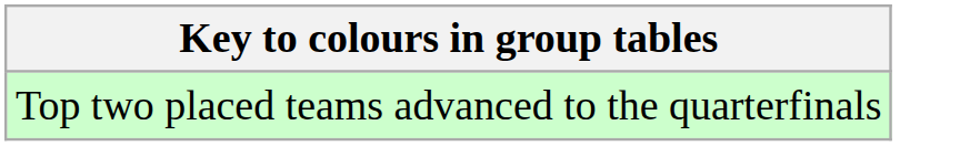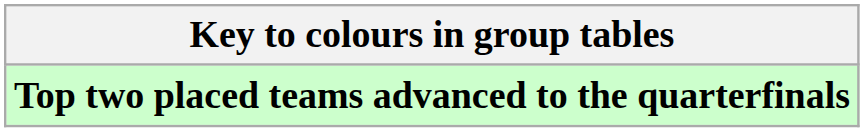row 2 | column 1: normal -> bold
